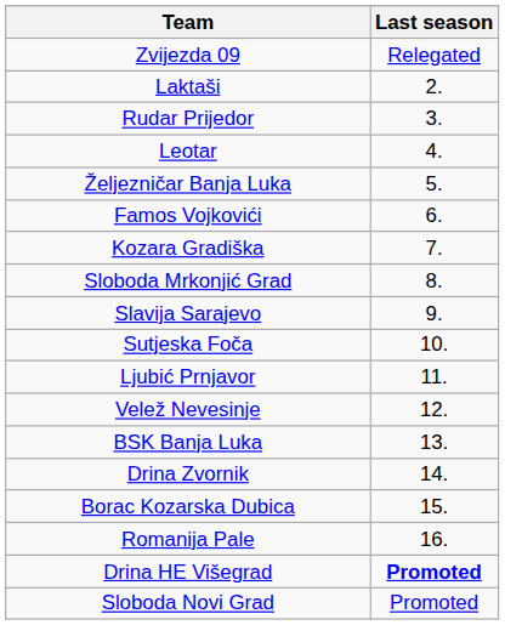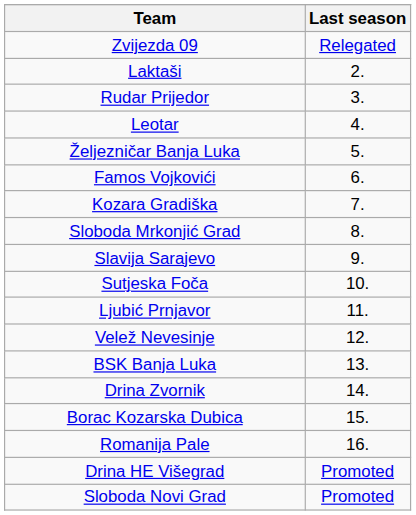Drina HE Višegrad | Last season: bold -> normal
